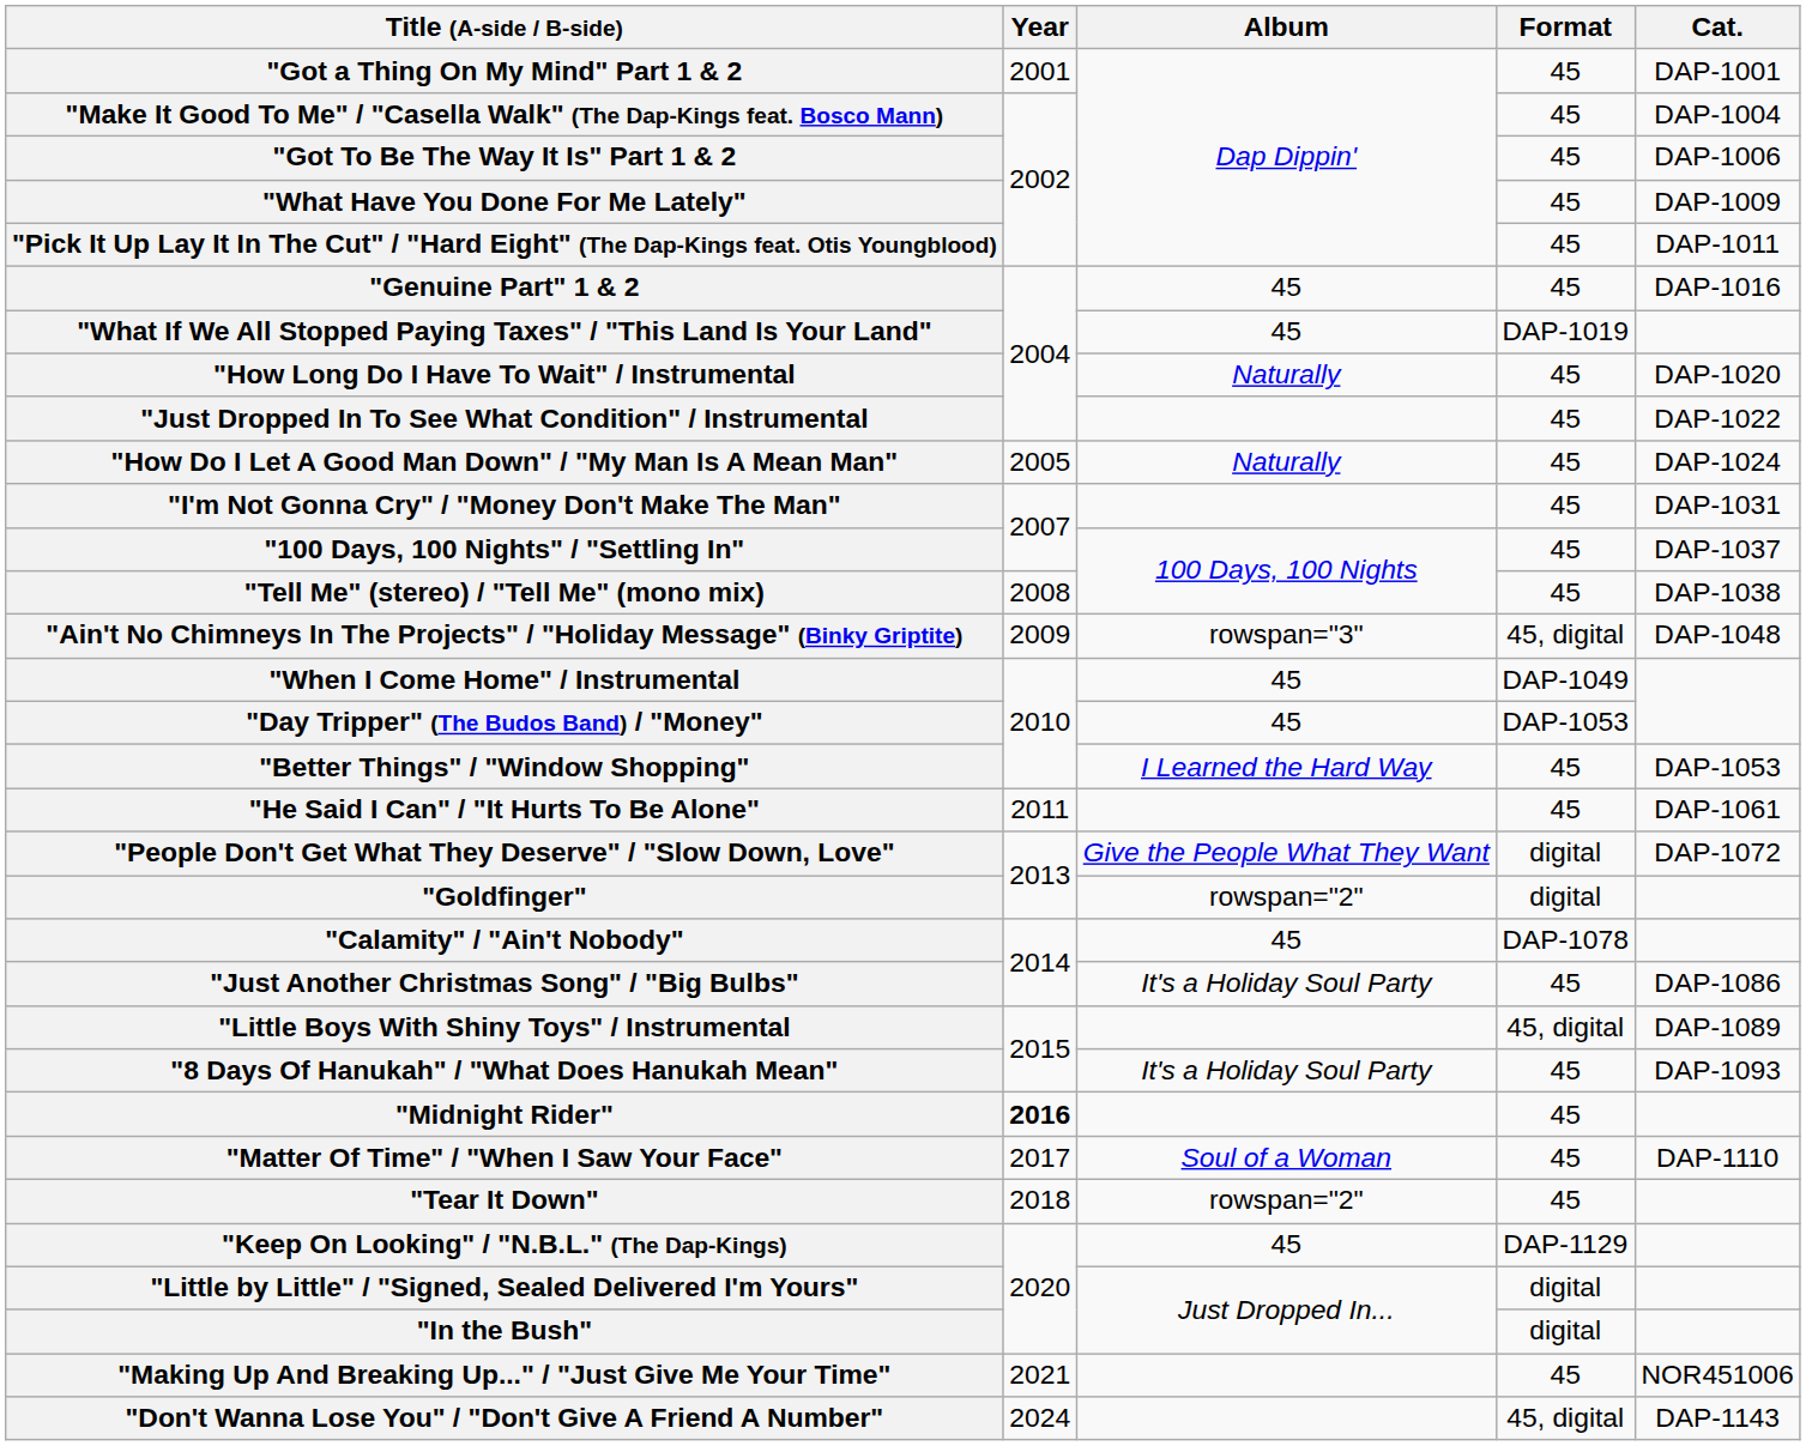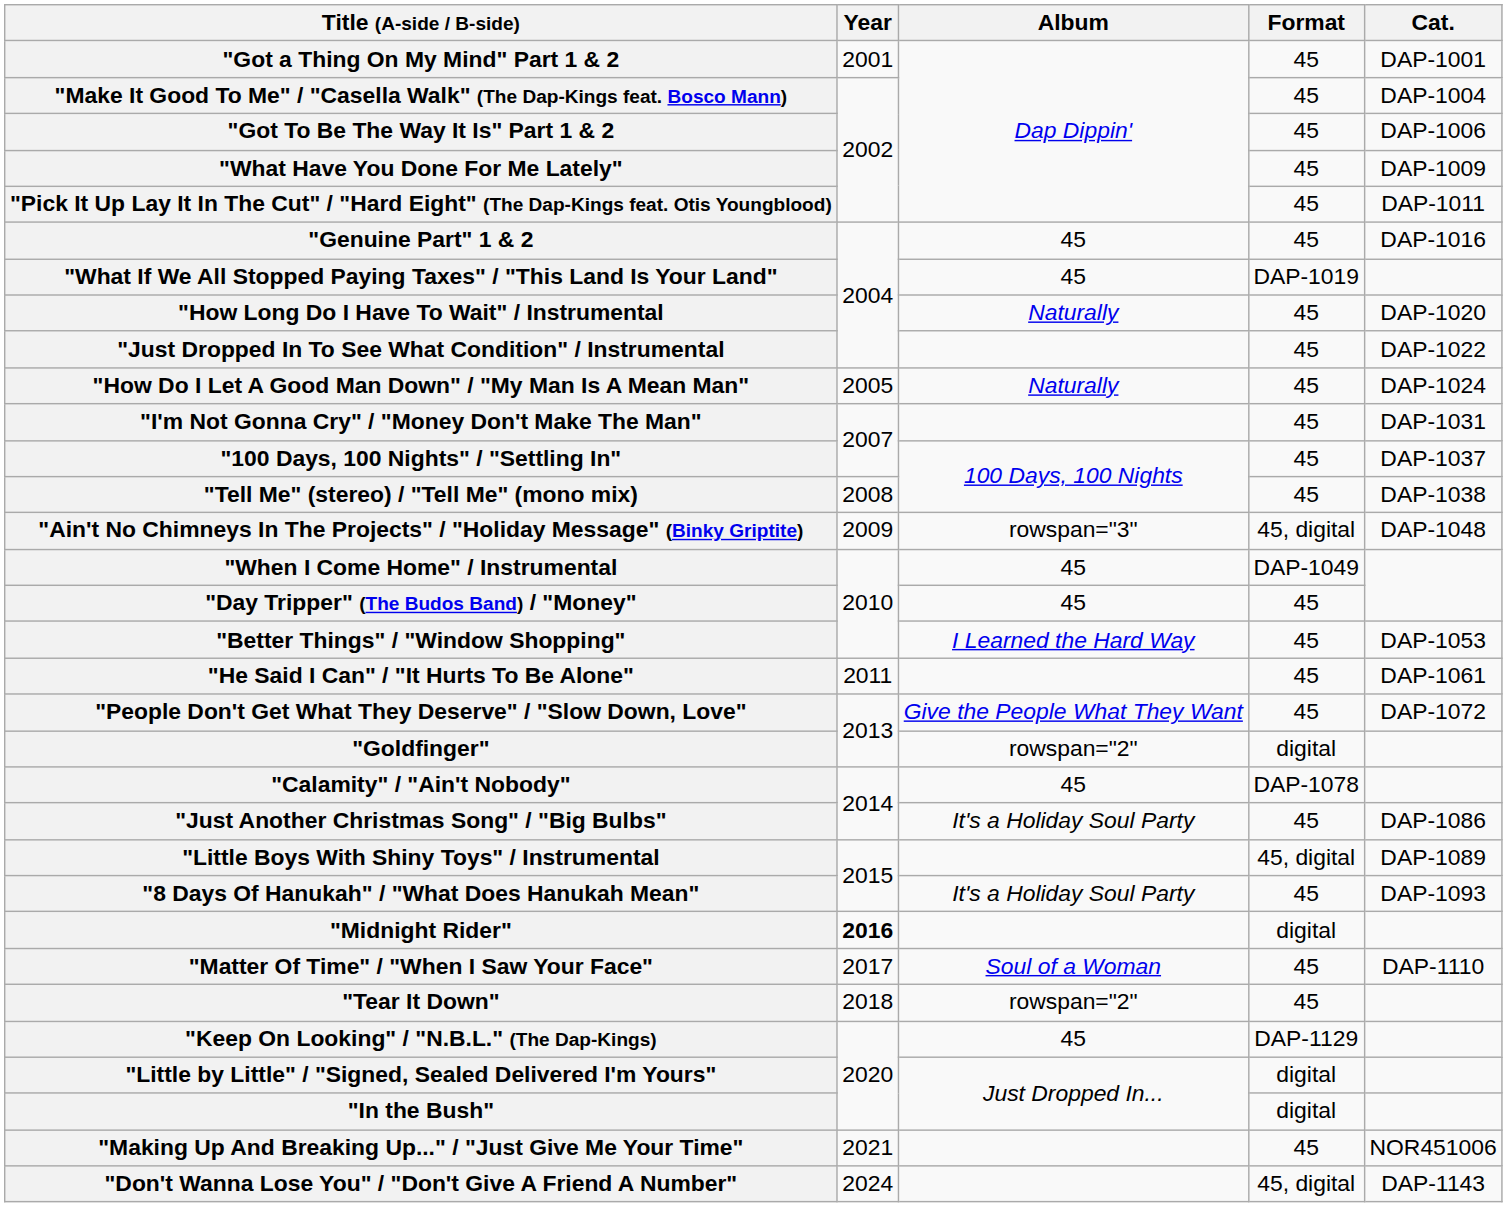"Day Tripper" (The Budos Band) / "Money" | Format: DAP-1053 -> 45
"People Don't Get What They Deserve" / "Slow Down, Love" | Format: digital -> 45
"Midnight Rider" | Format: 45 -> digital
